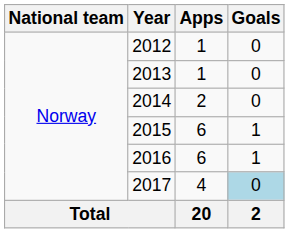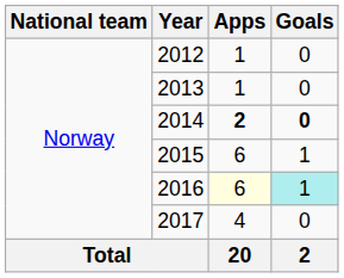2014 | Apps: normal -> bold
2014 | Goals: normal -> bold
2016 | Apps: no background -> lightyellow background
2016 | Goals: no background -> paleturquoise background
2017 | Goals: lightblue background -> no background
